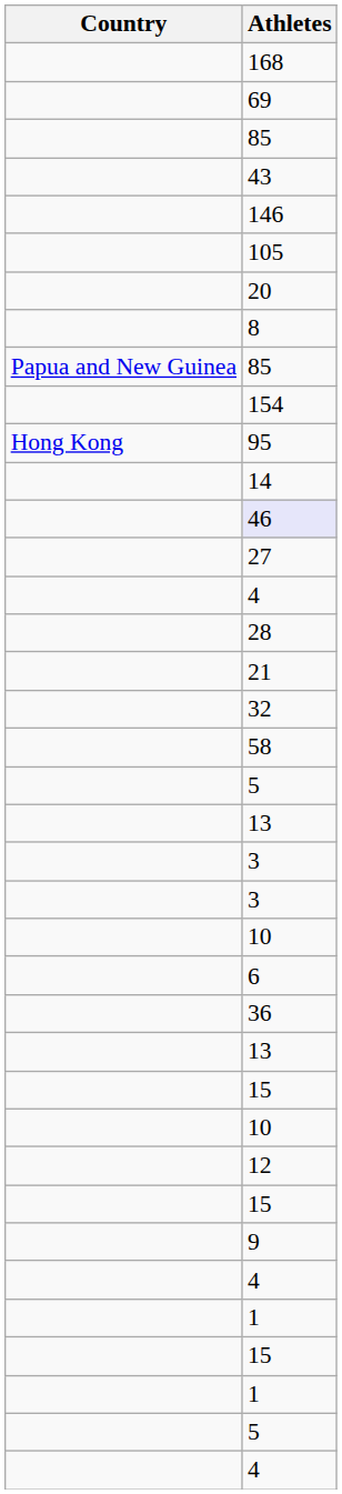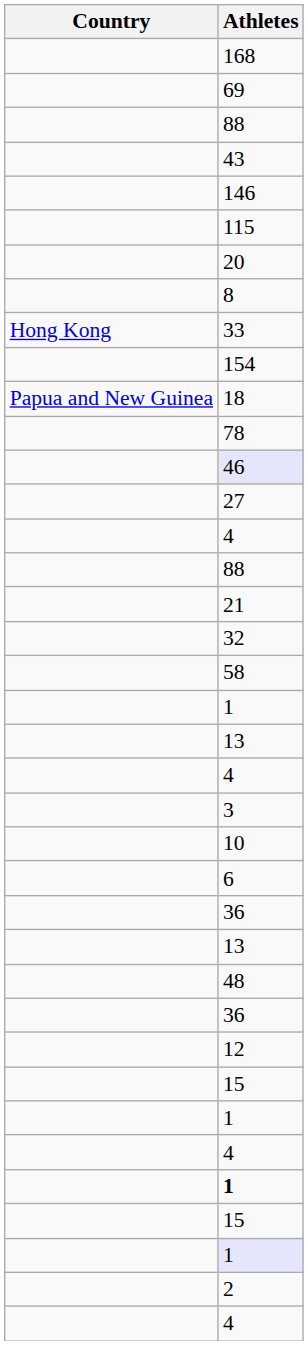row 4 | Athletes: 85 -> 88
row 7 | Athletes: 105 -> 115
row 10 | Country: Papua and New Guinea -> Hong Kong
row 10 | Athletes: 85 -> 33
row 12 | Country: Hong Kong -> Papua and New Guinea
row 12 | Athletes: 95 -> 18
row 13 | Athletes: 14 -> 78
row 17 | Athletes: 28 -> 88
row 21 | Athletes: 5 -> 1
row 23 | Athletes: 3 -> 4
row 29 | Athletes: 15 -> 48
row 30 | Athletes: 10 -> 36
row 33 | Athletes: 9 -> 1
row 35 | Athletes: normal -> bold
row 37 | Athletes: no background -> lavender background
row 38 | Athletes: 5 -> 2
